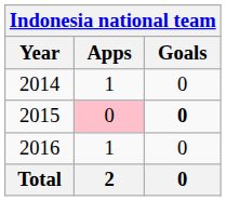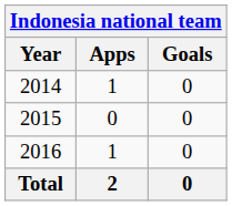2015 | Apps: pink background -> no background
2015 | Goals: bold -> normal
